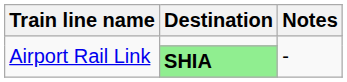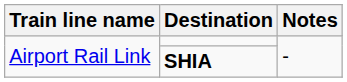SHIA | Destination: lightgreen background -> no background
